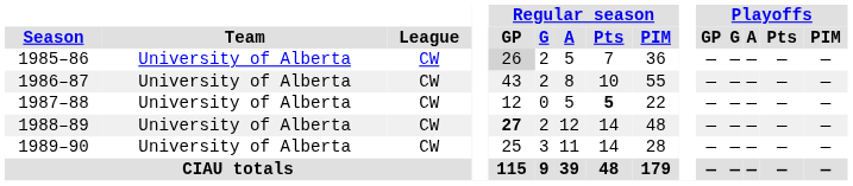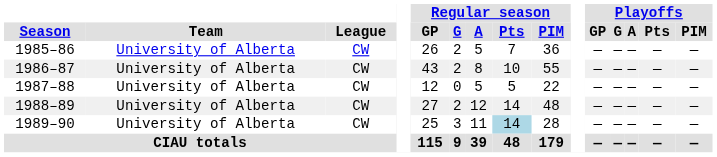1985–86 | Regular season / GP: lightgrey background -> no background
1987–88 | Regular season / Pts: bold -> normal
1988–89 | Regular season / GP: bold -> normal
1989–90 | Regular season / Pts: no background -> lightblue background
